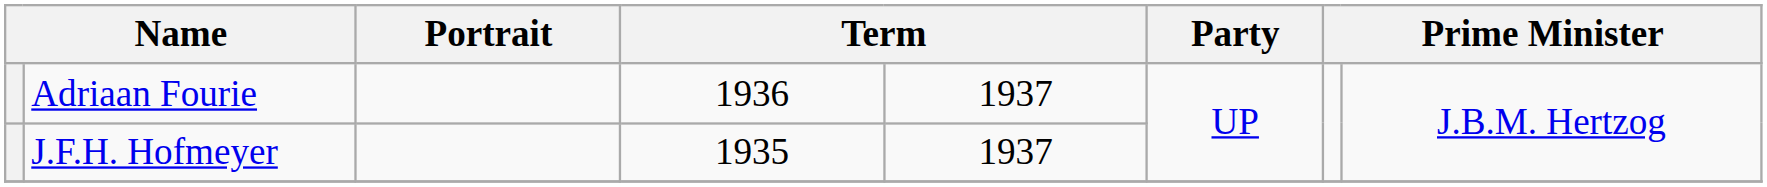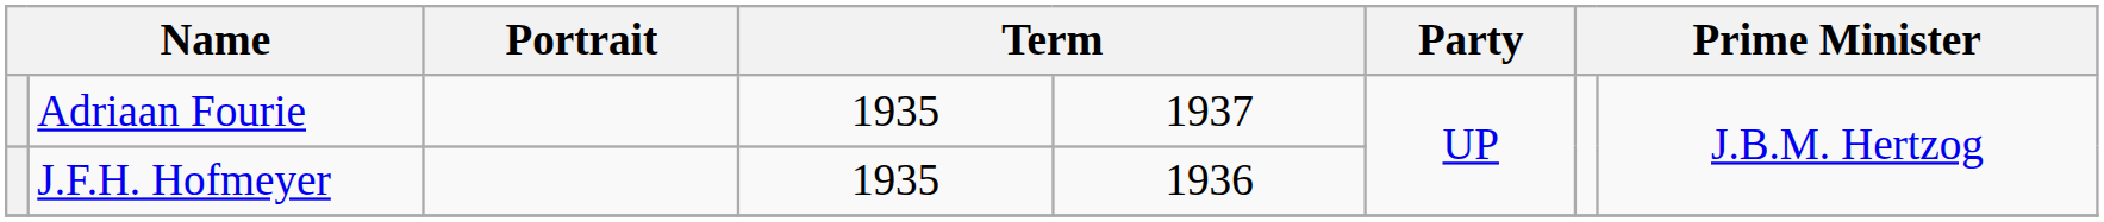Adriaan Fourie | column 4: 1936 -> 1935
J.F.H. Hofmeyer | column 5: 1937 -> 1936
